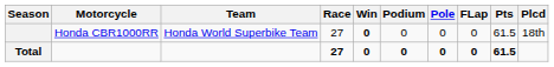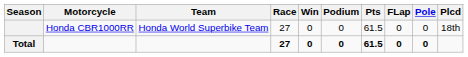columns swapped: Pole <-> Pts
row 2 | Win: bold -> normal
